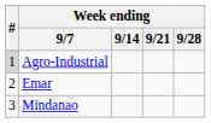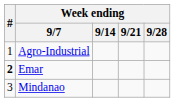Agro-Industrial | #: lightgrey background -> no background
Emar | #: normal -> bold
